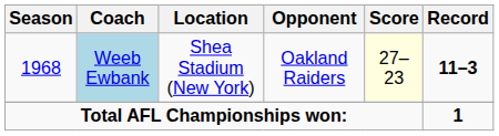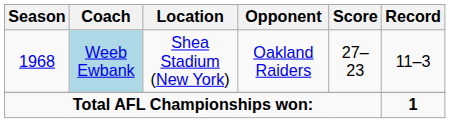1968 | Score: lightyellow background -> no background
1968 | Record: bold -> normal
